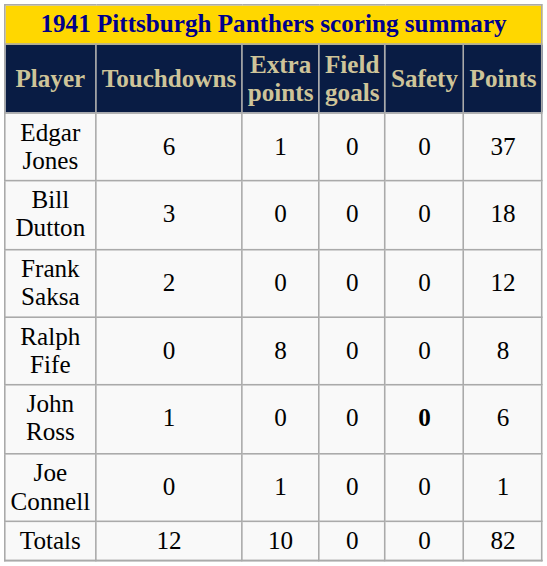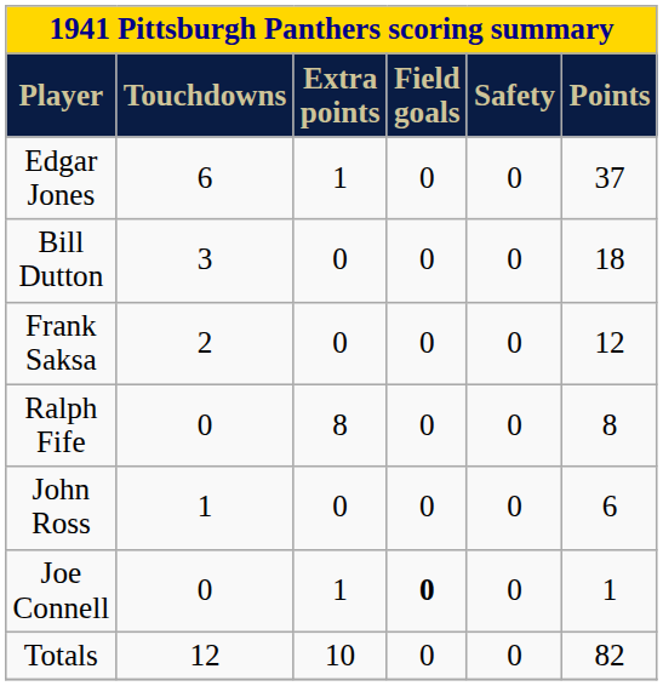John Ross | Safety: bold -> normal
Joe Connell | Field goals: normal -> bold
